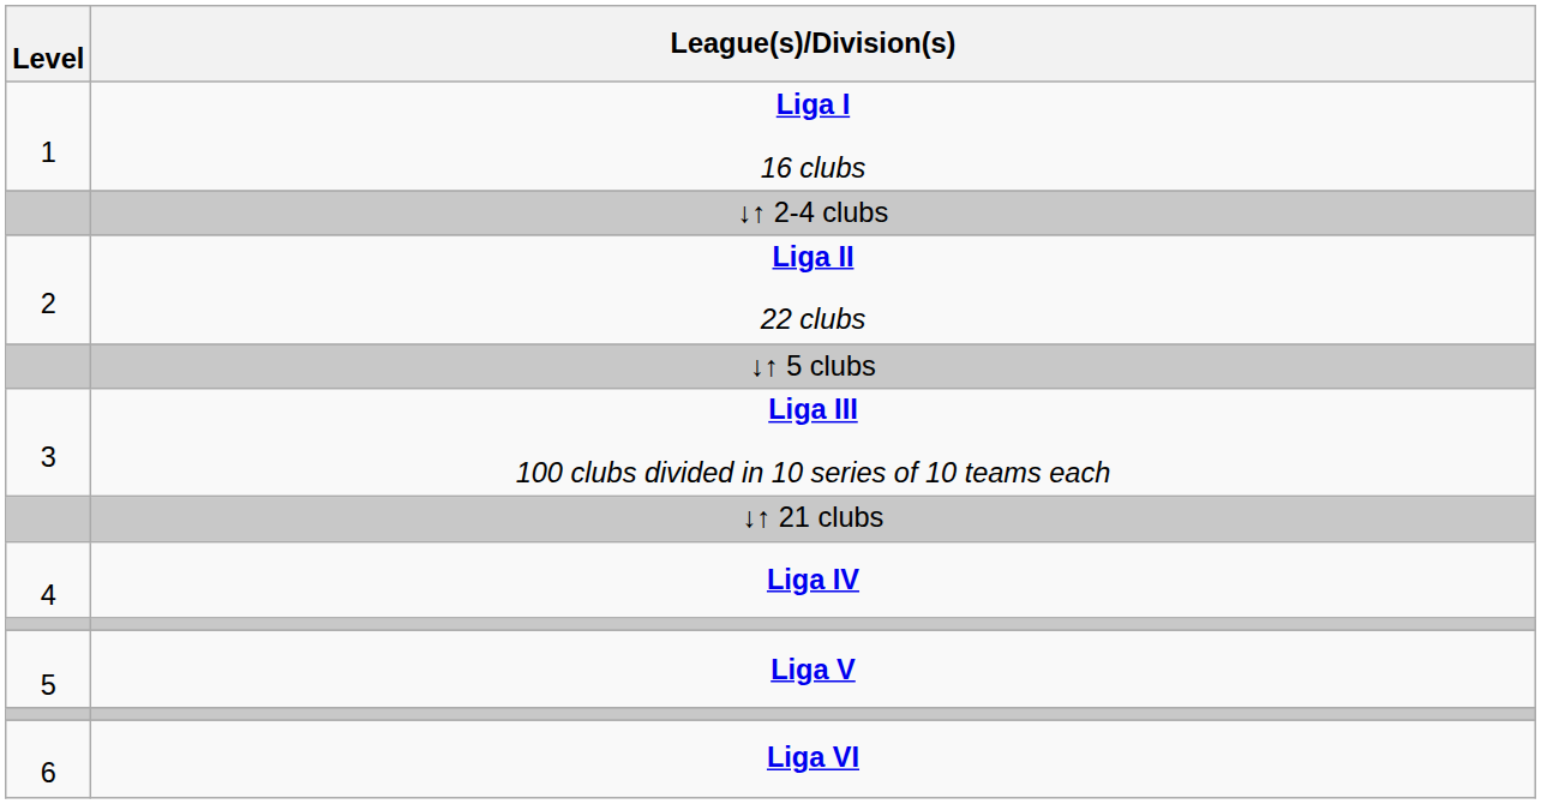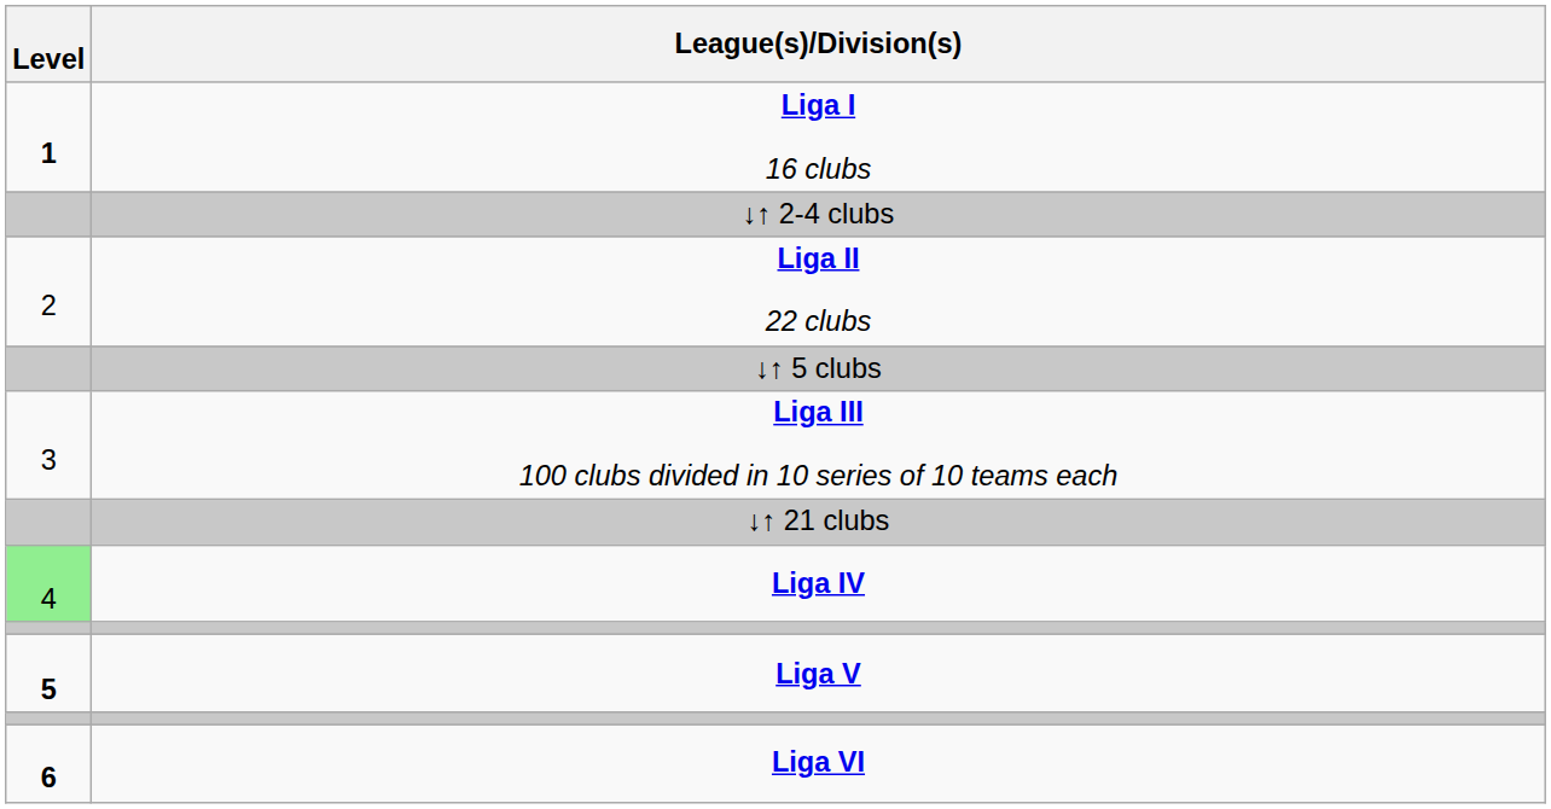Liga I 16 clubs | Level: normal -> bold
Liga IV | Level: no background -> lightgreen background
Liga V | Level: normal -> bold
Liga VI | Level: normal -> bold
